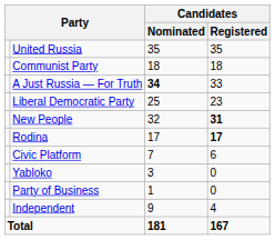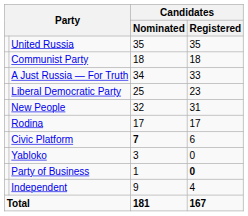A Just Russia — For Truth | Candidates / Nominated: bold -> normal
New People | Candidates / Registered: bold -> normal
Rodina | Candidates / Registered: bold -> normal
Civic Platform | Candidates / Nominated: normal -> bold
Party of Business | Candidates / Registered: normal -> bold
